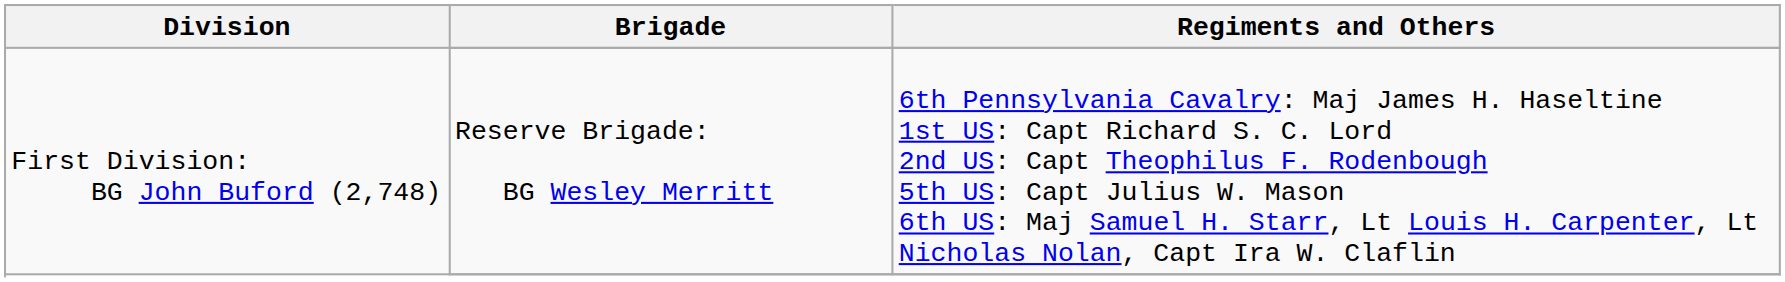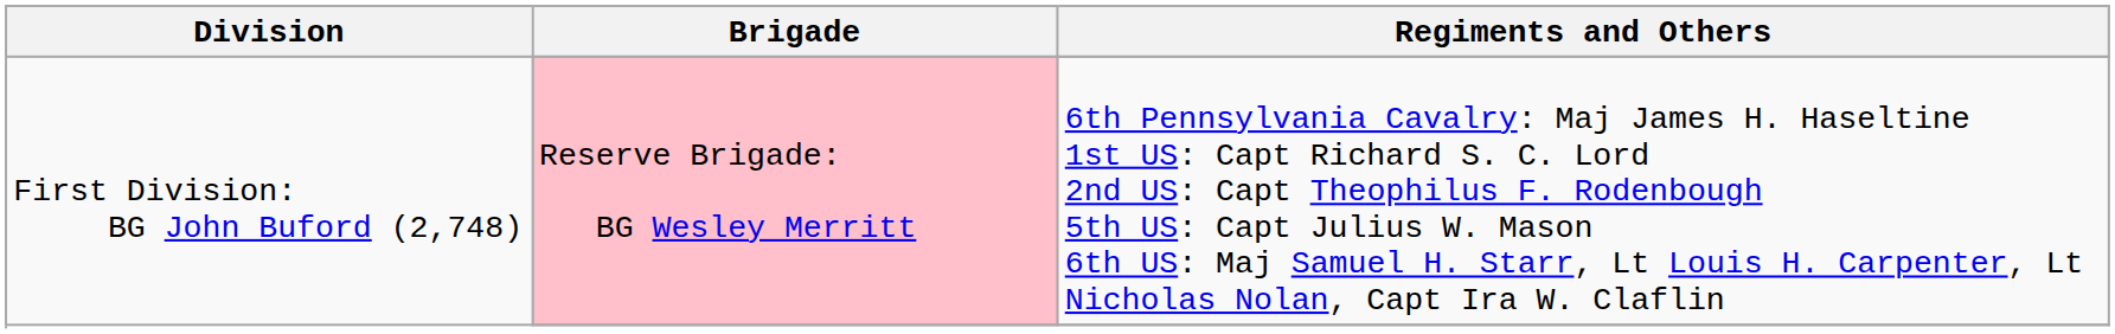Reserve Brigade: BG Wesley Merritt | Brigade: no background -> pink background
